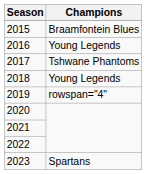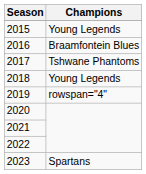2015 | Champions: Braamfontein Blues -> Young Legends
2016 | Champions: Young Legends -> Braamfontein Blues
